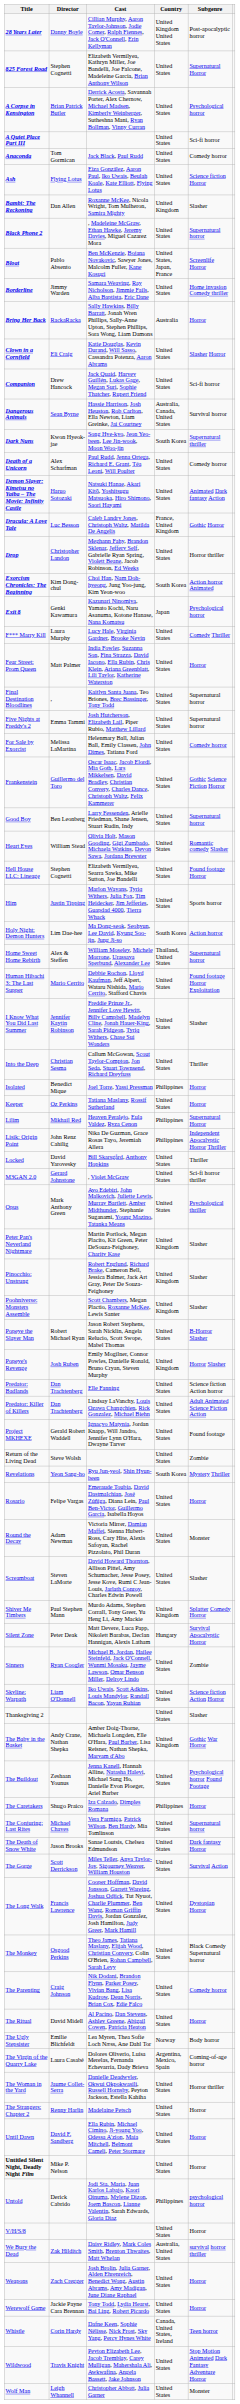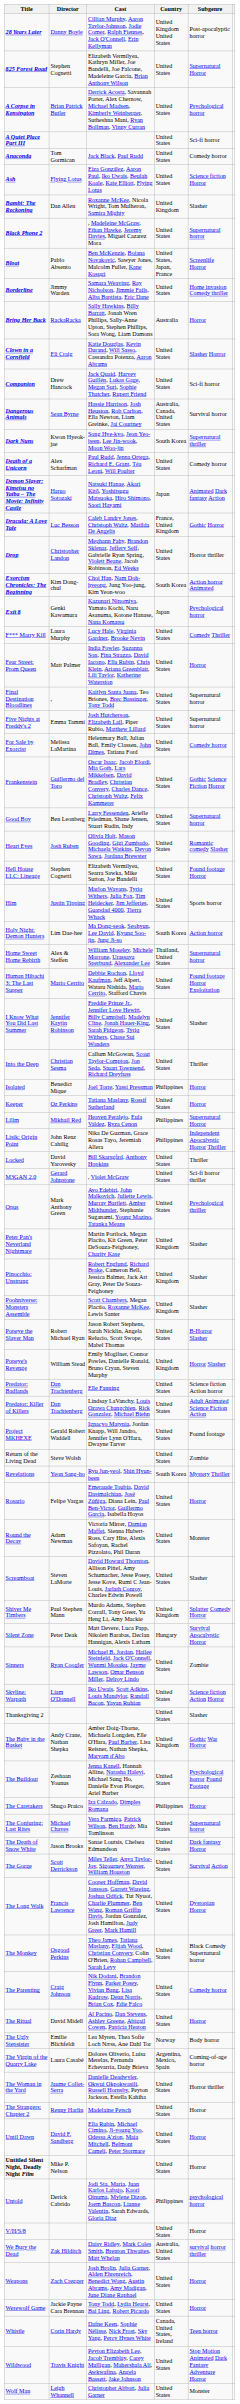Demon Slayer: Kimetsu no Yaiba – The Movie: Infinity Castle | Country: United States -> Japan
Heart Eyes | Director: William Stead -> Josh Ruben
Popeye's Revenge | Director: Josh Ruben -> William Stead
